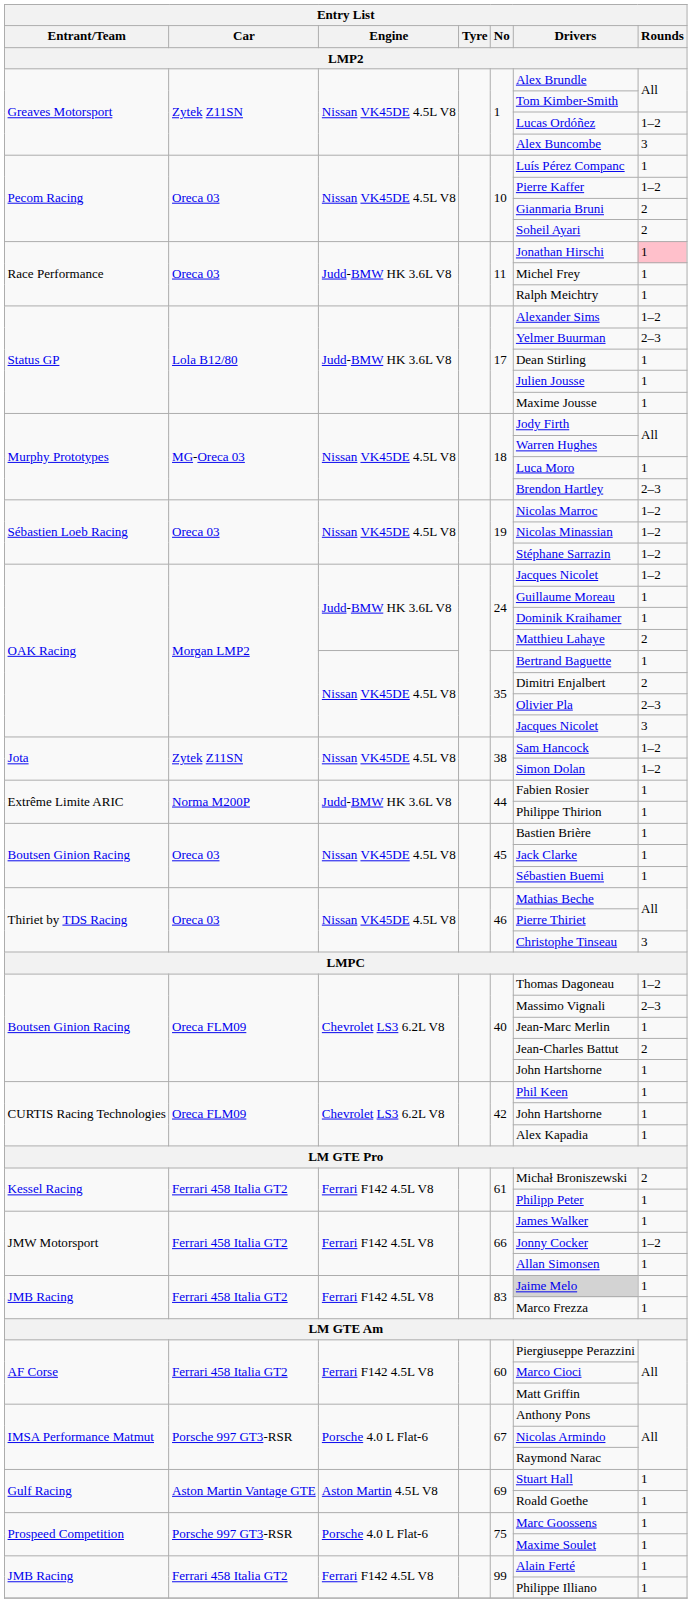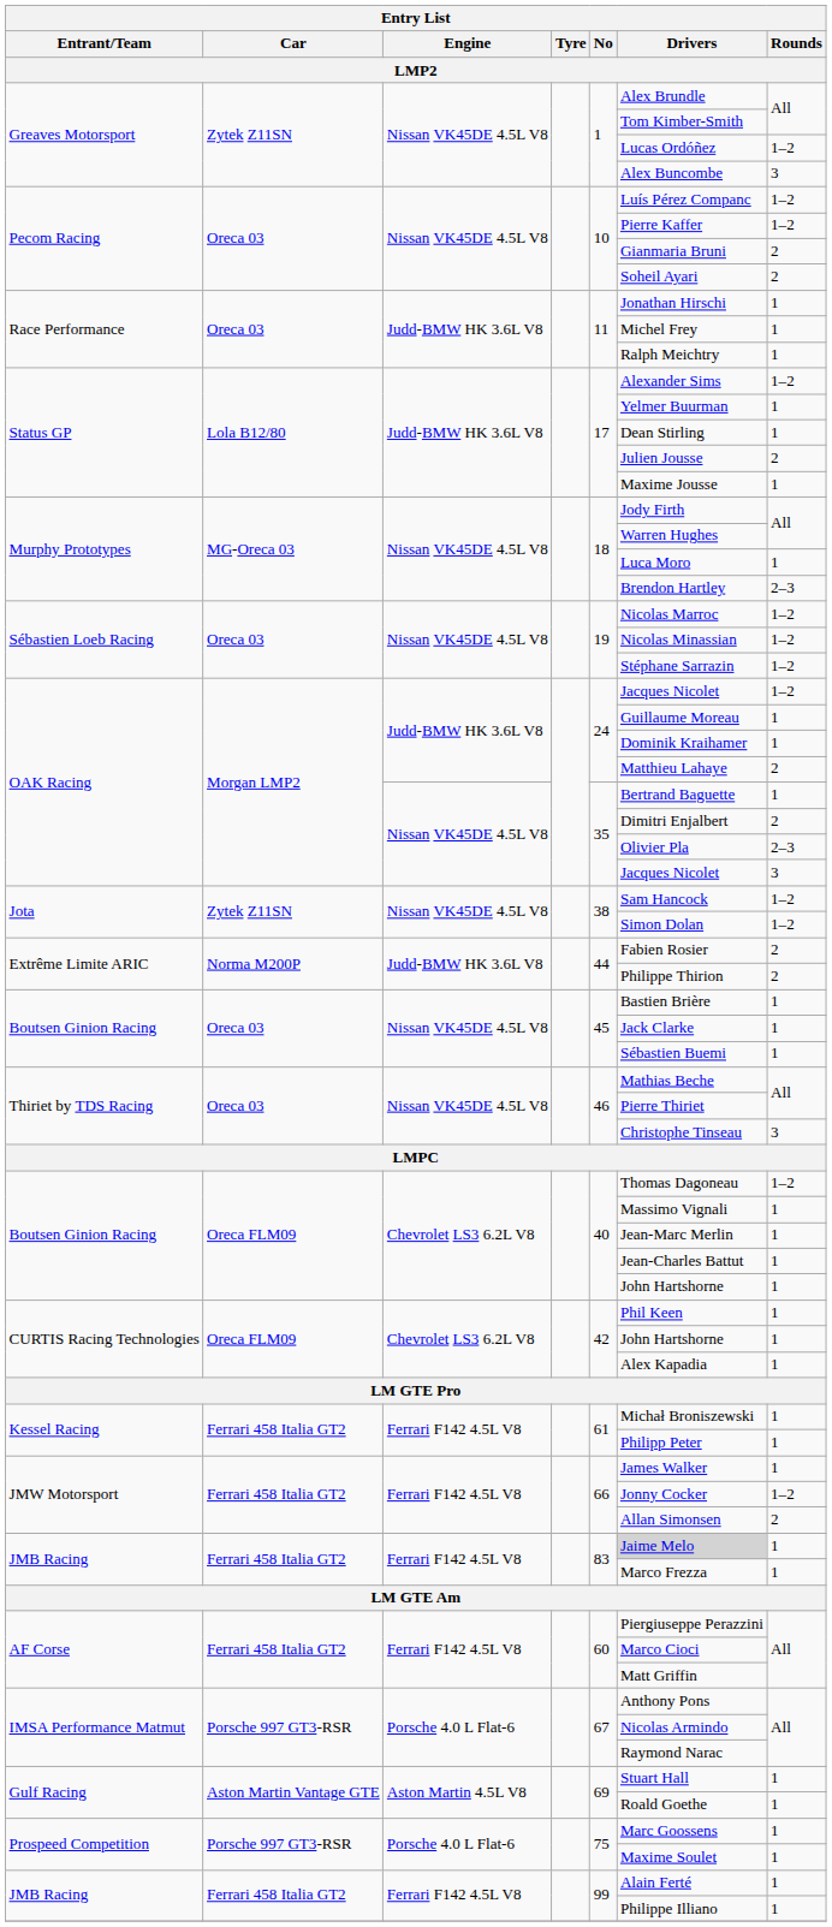row 8 | Rounds: 1 -> 1–2
row 12 | Rounds: pink background -> no background
row 16 | Rounds: 2–3 -> 1
row 18 | Rounds: 1 -> 2
row 37 | Rounds: 1 -> 2
row 38 | Rounds: 1 -> 2
row 47 | Rounds: 2–3 -> 1
row 49 | Rounds: 2 -> 1
row 55 | Rounds: 2 -> 1
row 59 | Rounds: 1 -> 2
